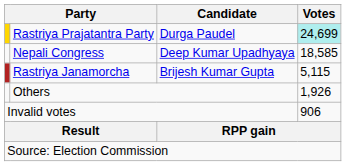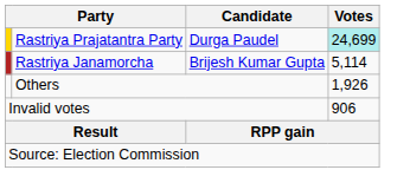- row: Nepali Congress | Deep Kumar Upadhyaya | 18,585
Rastriya Janamorcha | Votes: 5,115 -> 5,114
